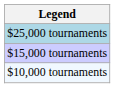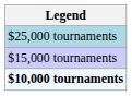row 4 | column 1: normal -> bold
